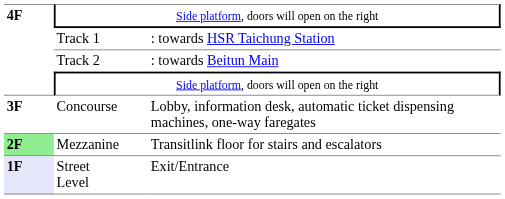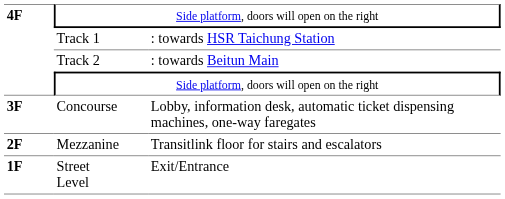Mezzanine | column 1: lightgreen background -> no background
Street Level | column 1: lavender background -> no background
